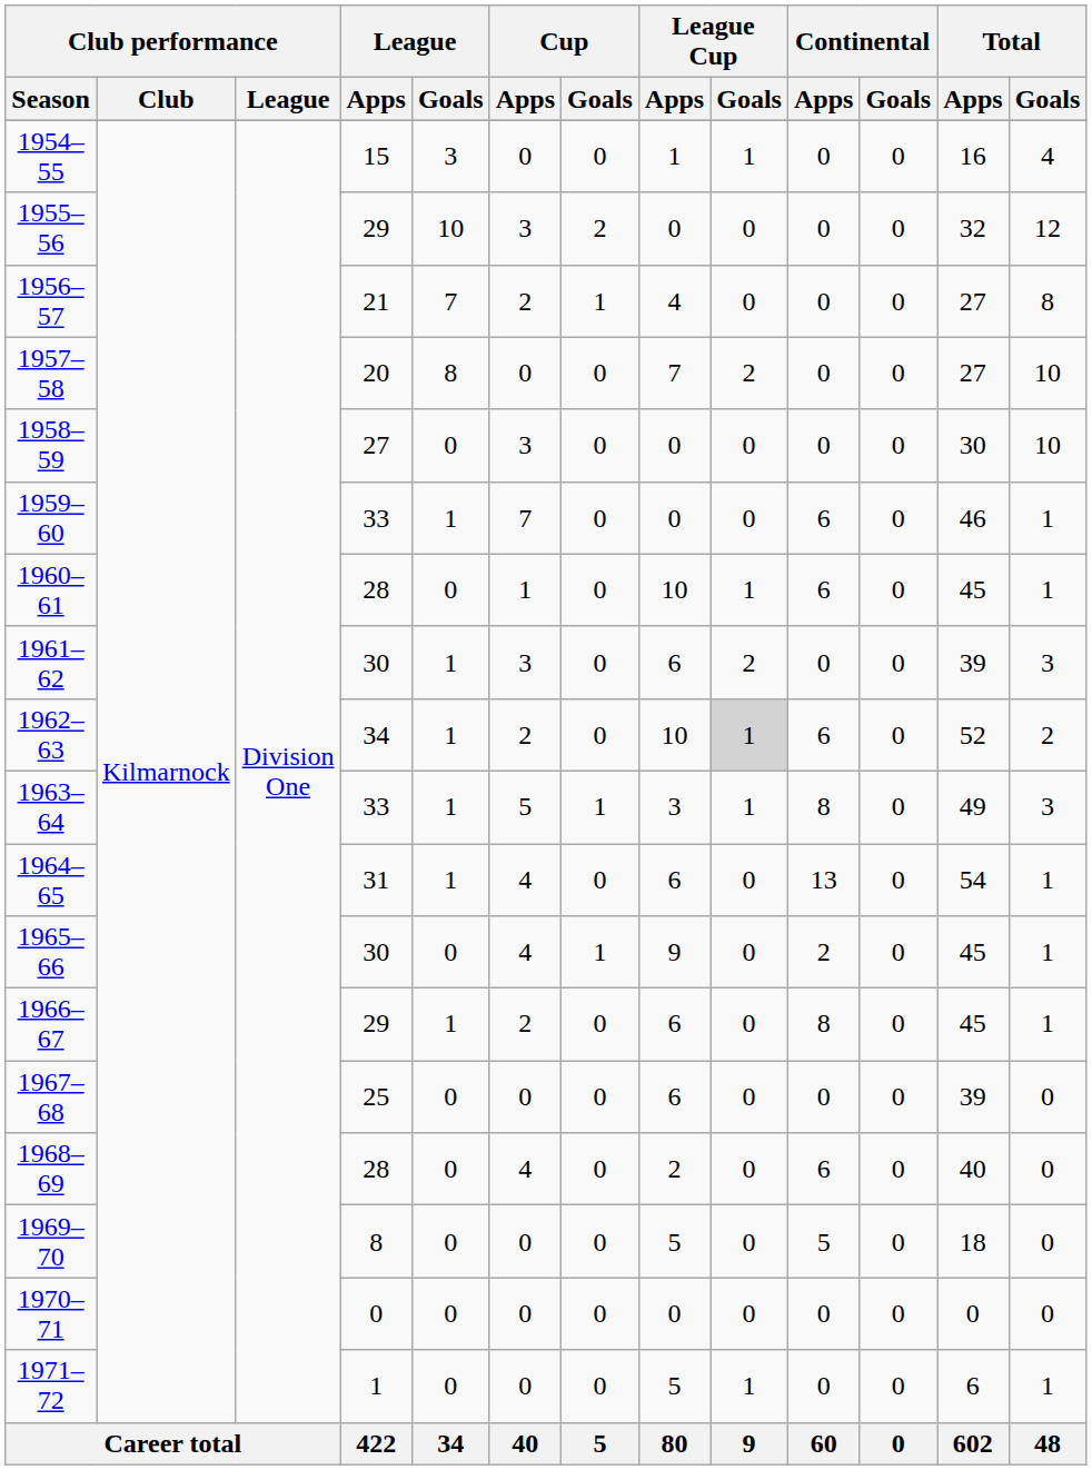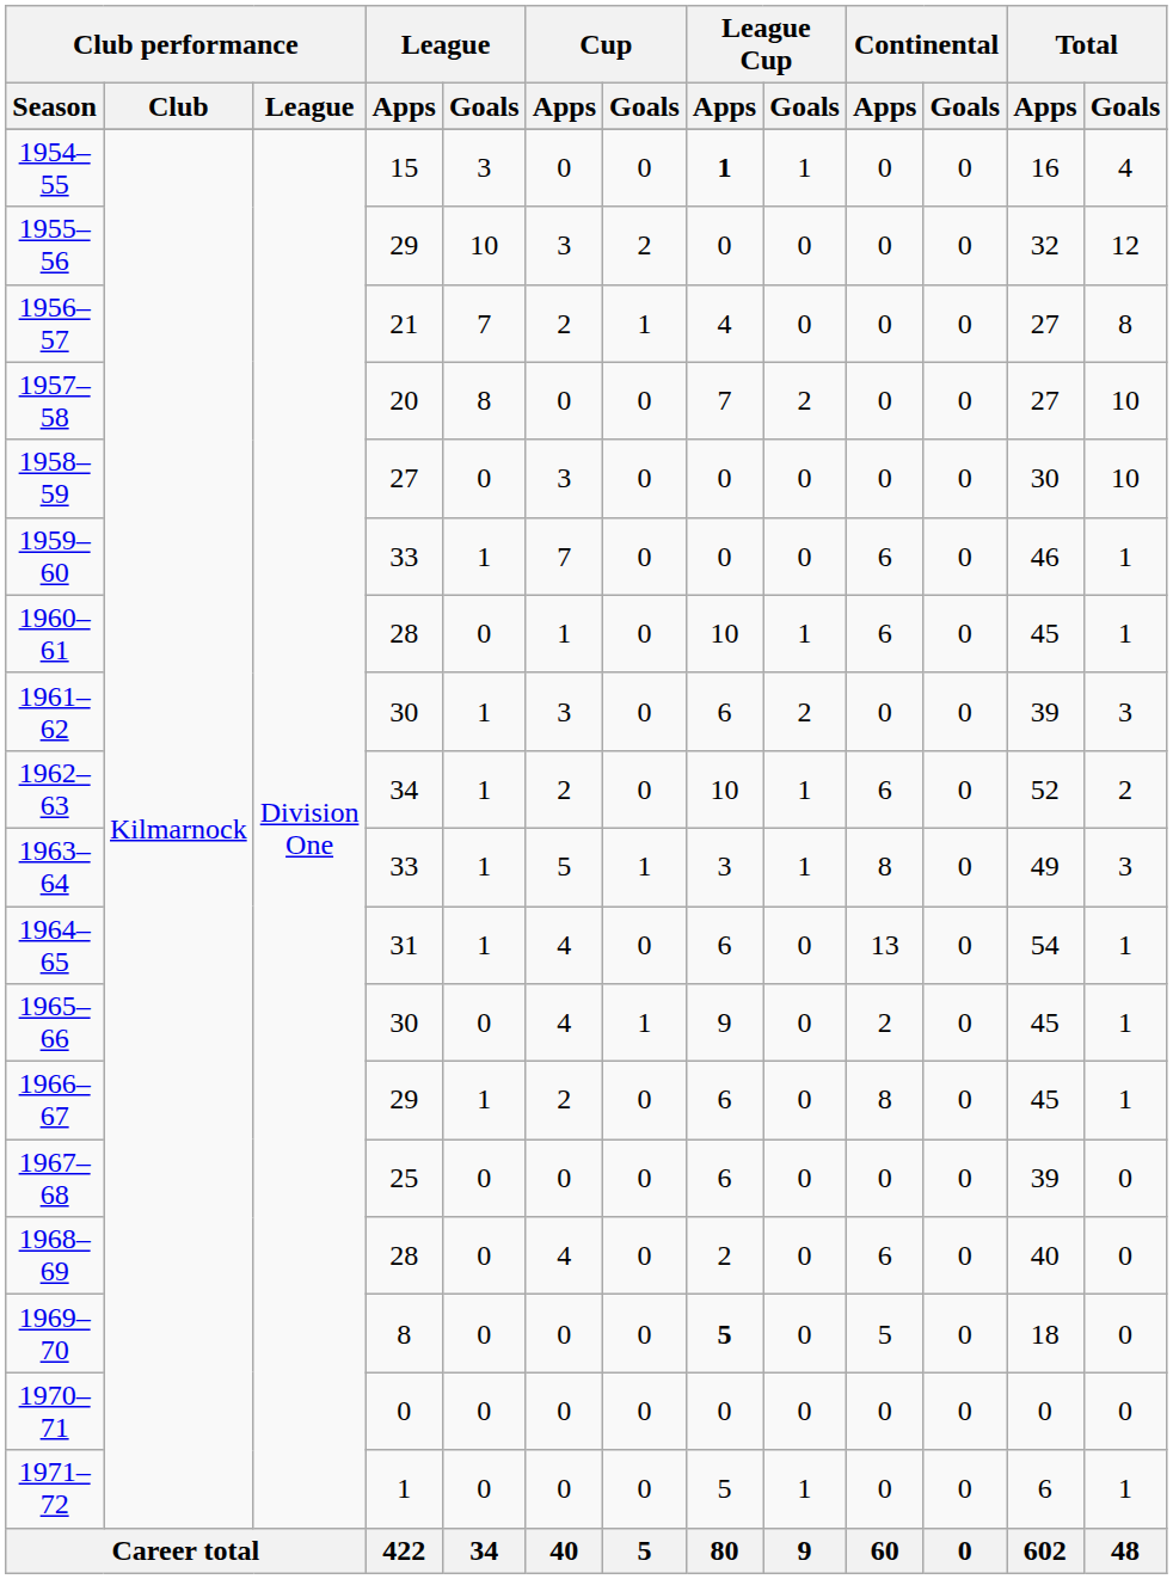1954–55 | League Cup / Apps: normal -> bold
1962–63 | League Cup / Goals: lightgrey background -> no background
1969–70 | League Cup / Apps: normal -> bold
